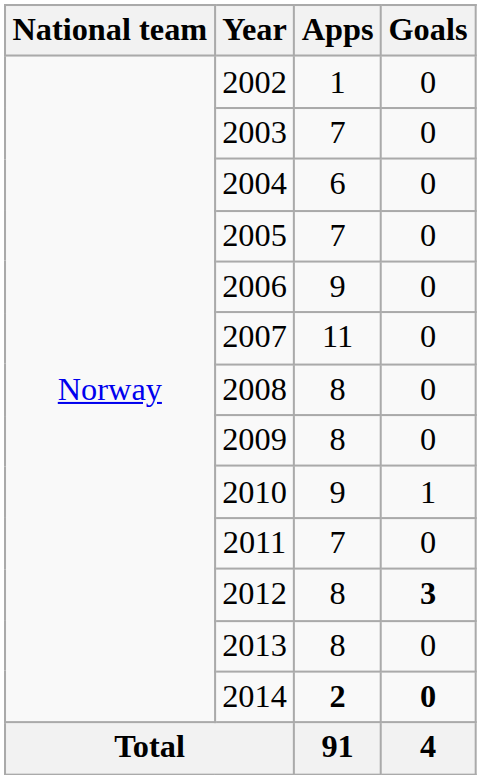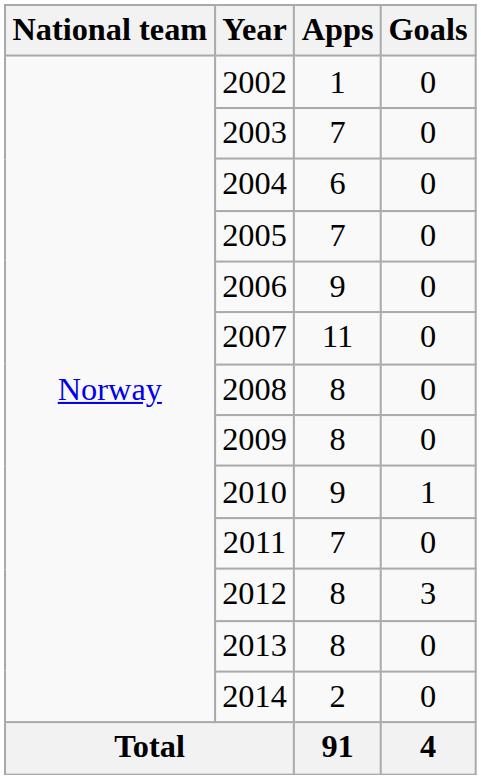2012 | Goals: bold -> normal
2014 | Apps: bold -> normal
2014 | Goals: bold -> normal
